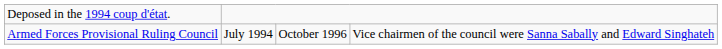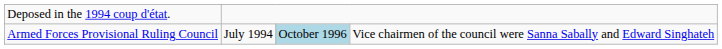Armed Forces Provisional Ruling Council | column 3: no background -> lightblue background
